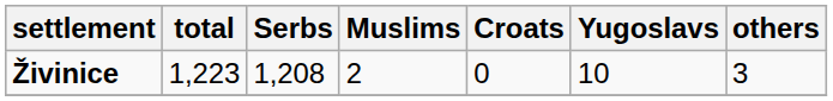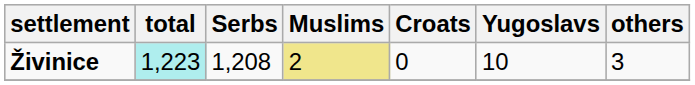Živinice | total: no background -> paleturquoise background
Živinice | Muslims: no background -> khaki background
